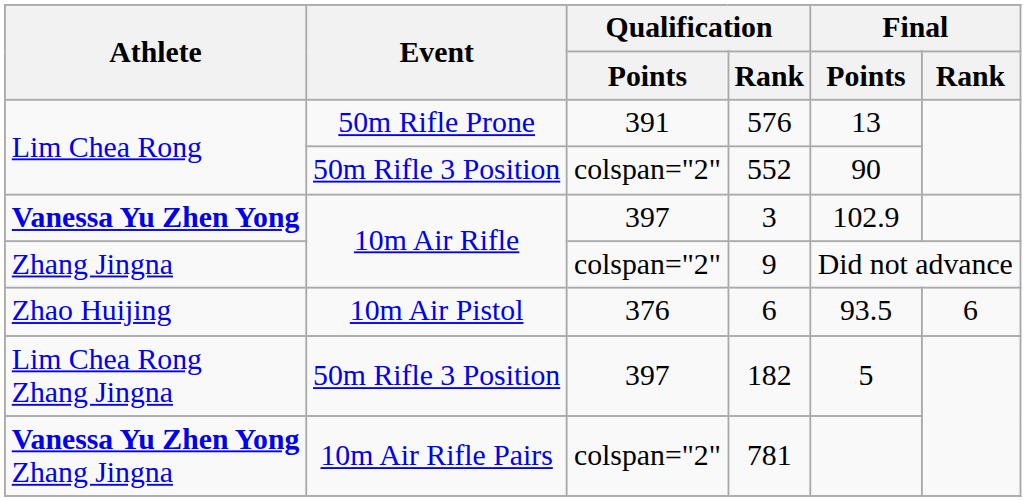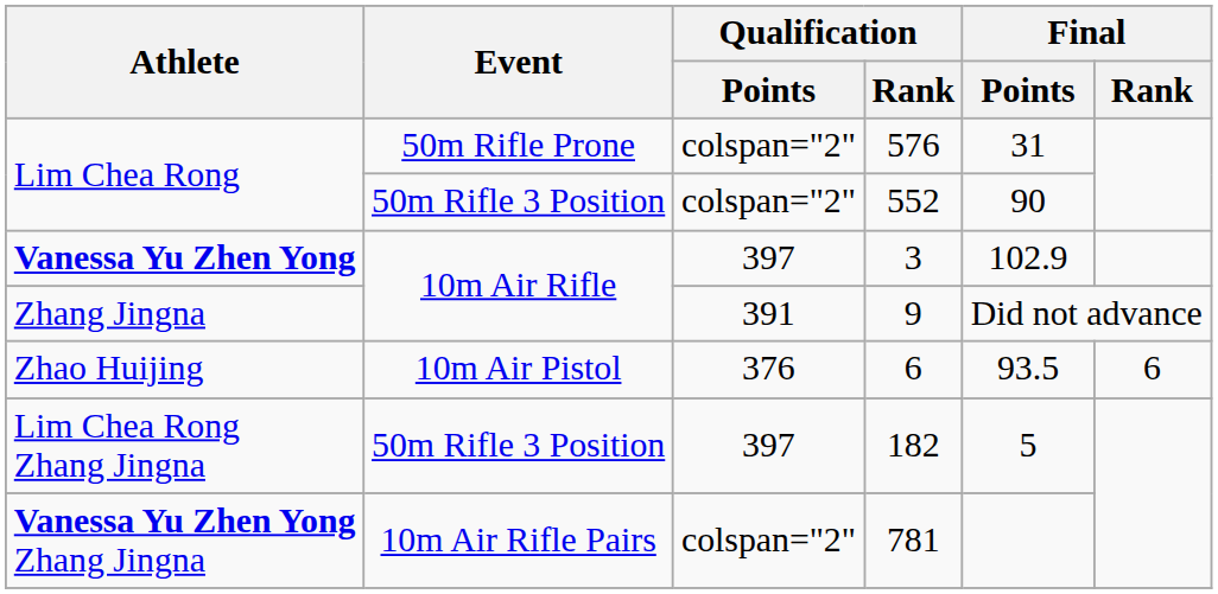576 | Qualification / Points: 391 -> colspan="2"
576 | Final / Points: 13 -> 31
9 | Qualification / Points: colspan="2" -> 391
